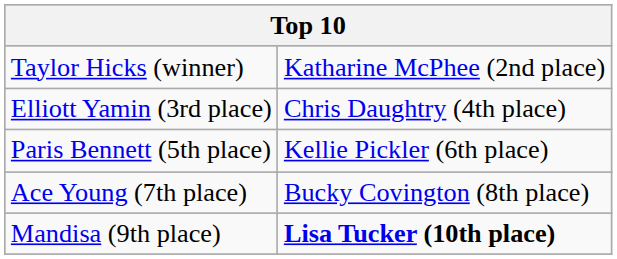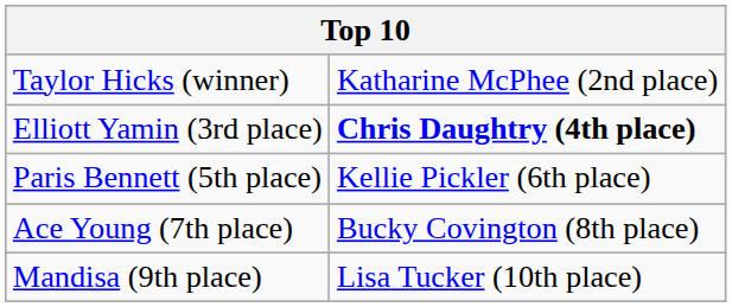Elliott Yamin (3rd place) | column 2: normal -> bold
Mandisa (9th place) | column 2: bold -> normal
